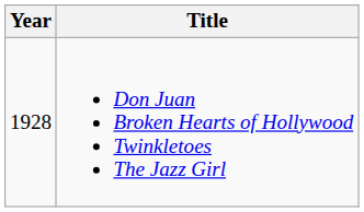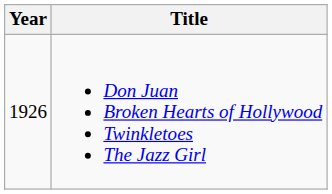row 2 | Year: 1928 -> 1926
